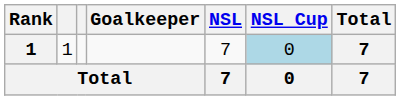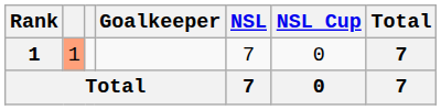row 2 | column 2: no background -> lightsalmon background
row 2 | NSL Cup: lightblue background -> no background
